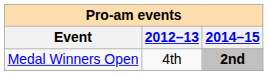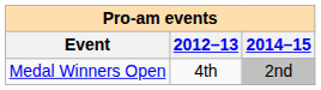Medal Winners Open | 2014–15: bold -> normal
